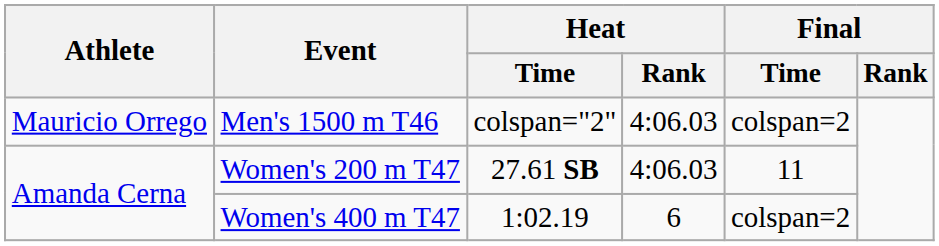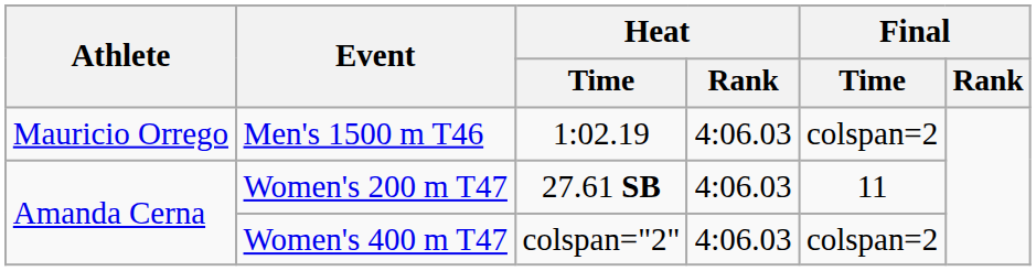Men's 1500 m T46 | Heat / Time: colspan="2" -> 1:02.19
Women's 400 m T47 | Heat / Time: 1:02.19 -> colspan="2"
Women's 400 m T47 | Heat / Rank: 6 -> 4:06.03
